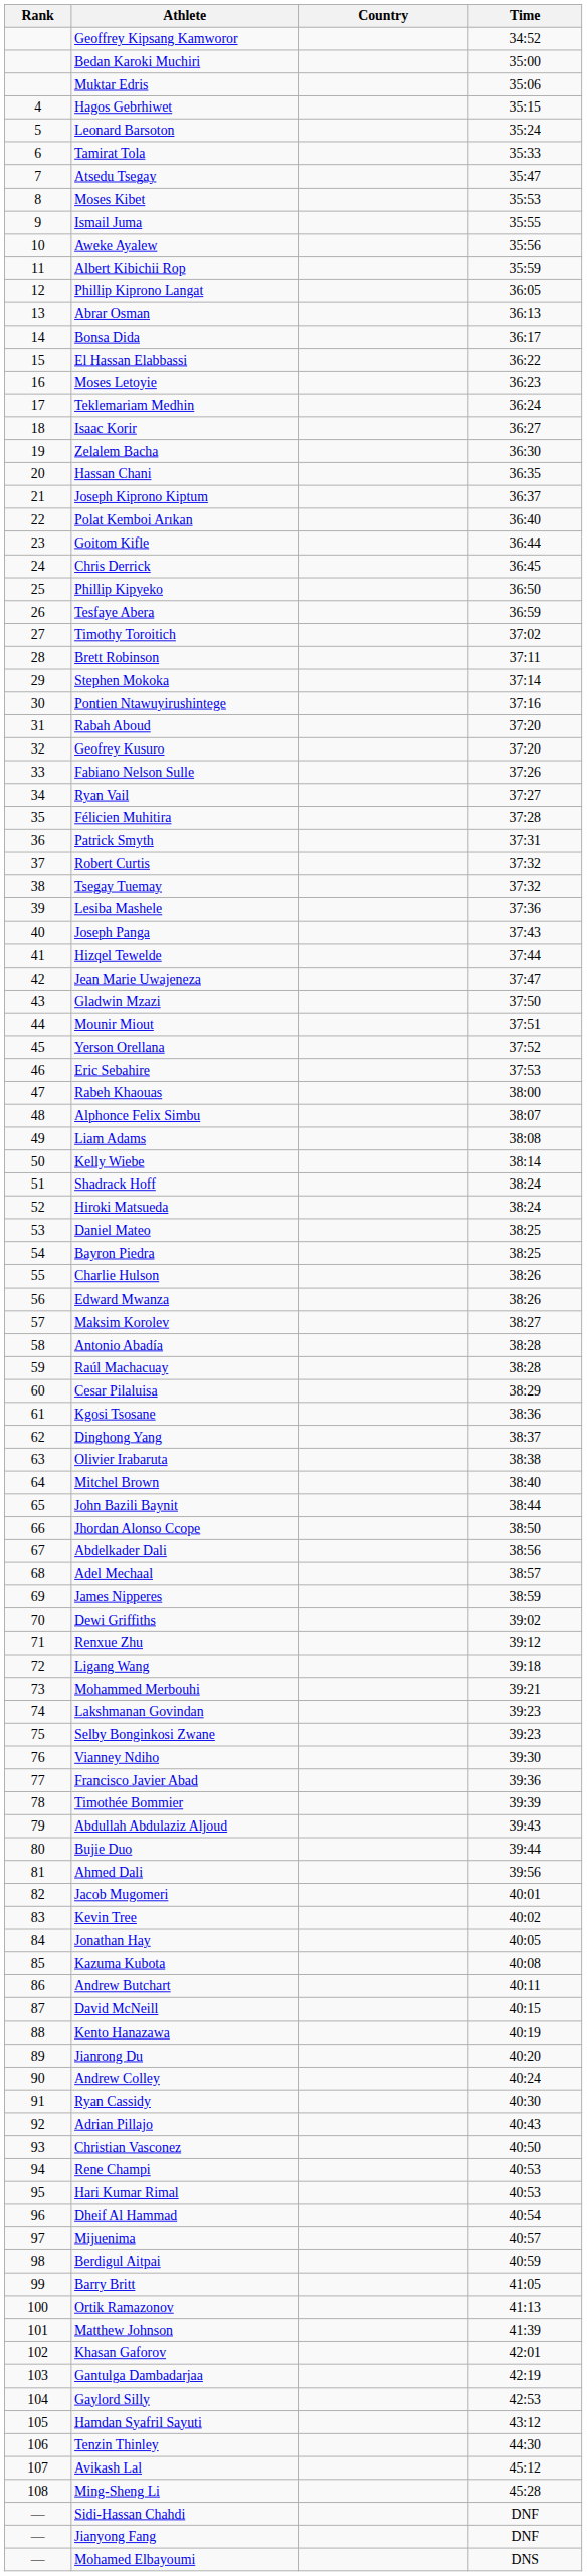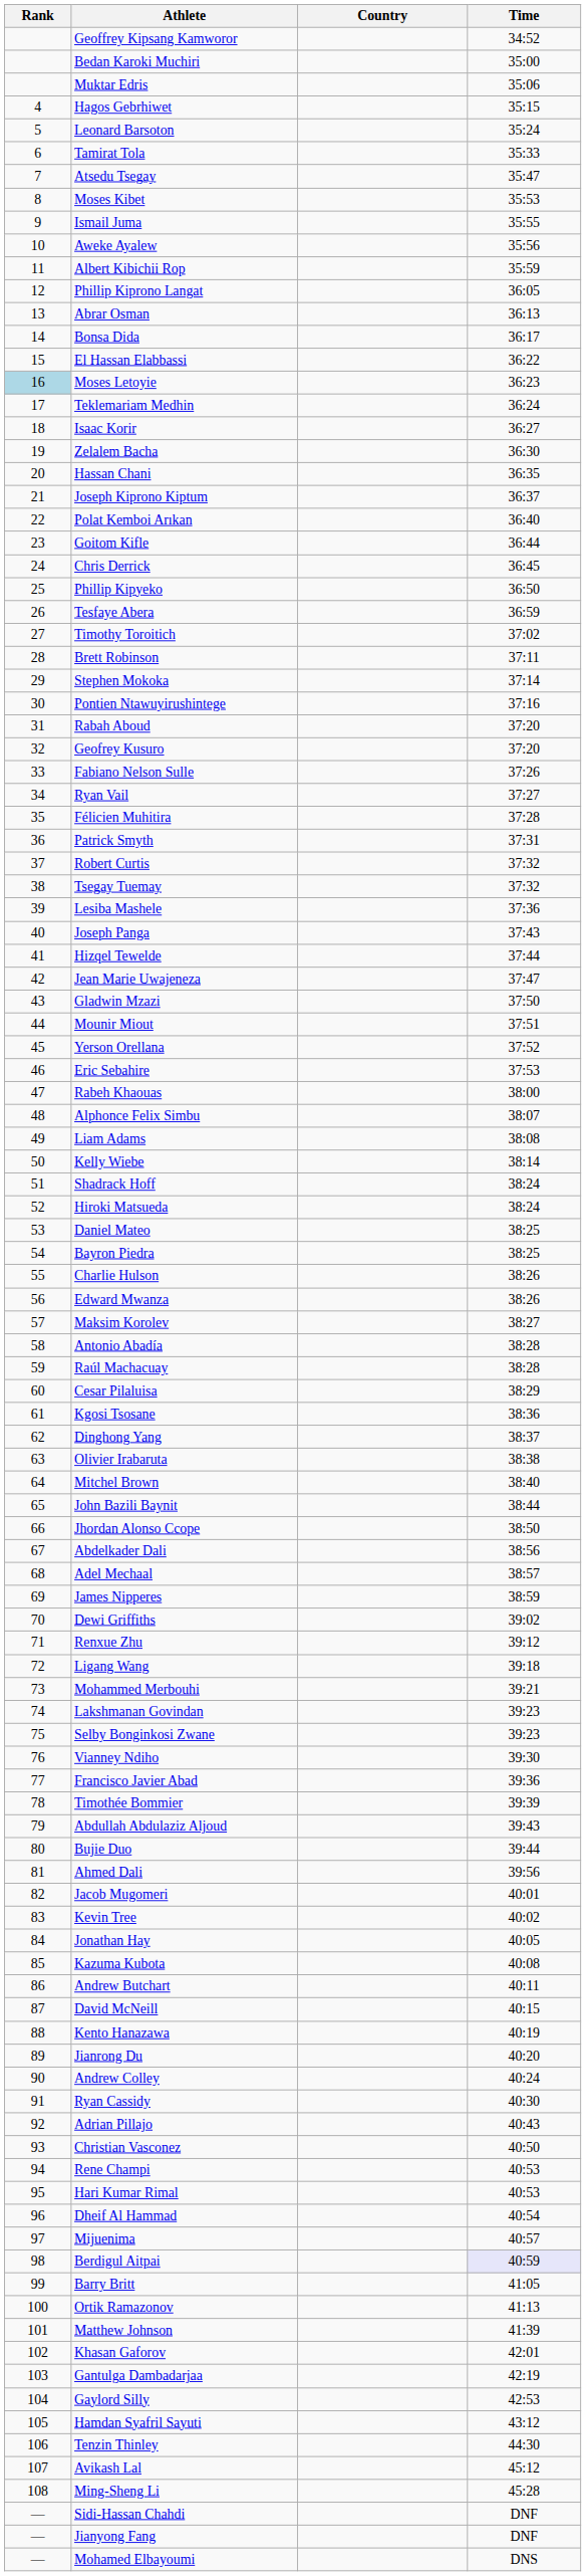Moses Letoyie | Rank: no background -> lightblue background
Berdigul Aitpai | Time: no background -> lavender background
